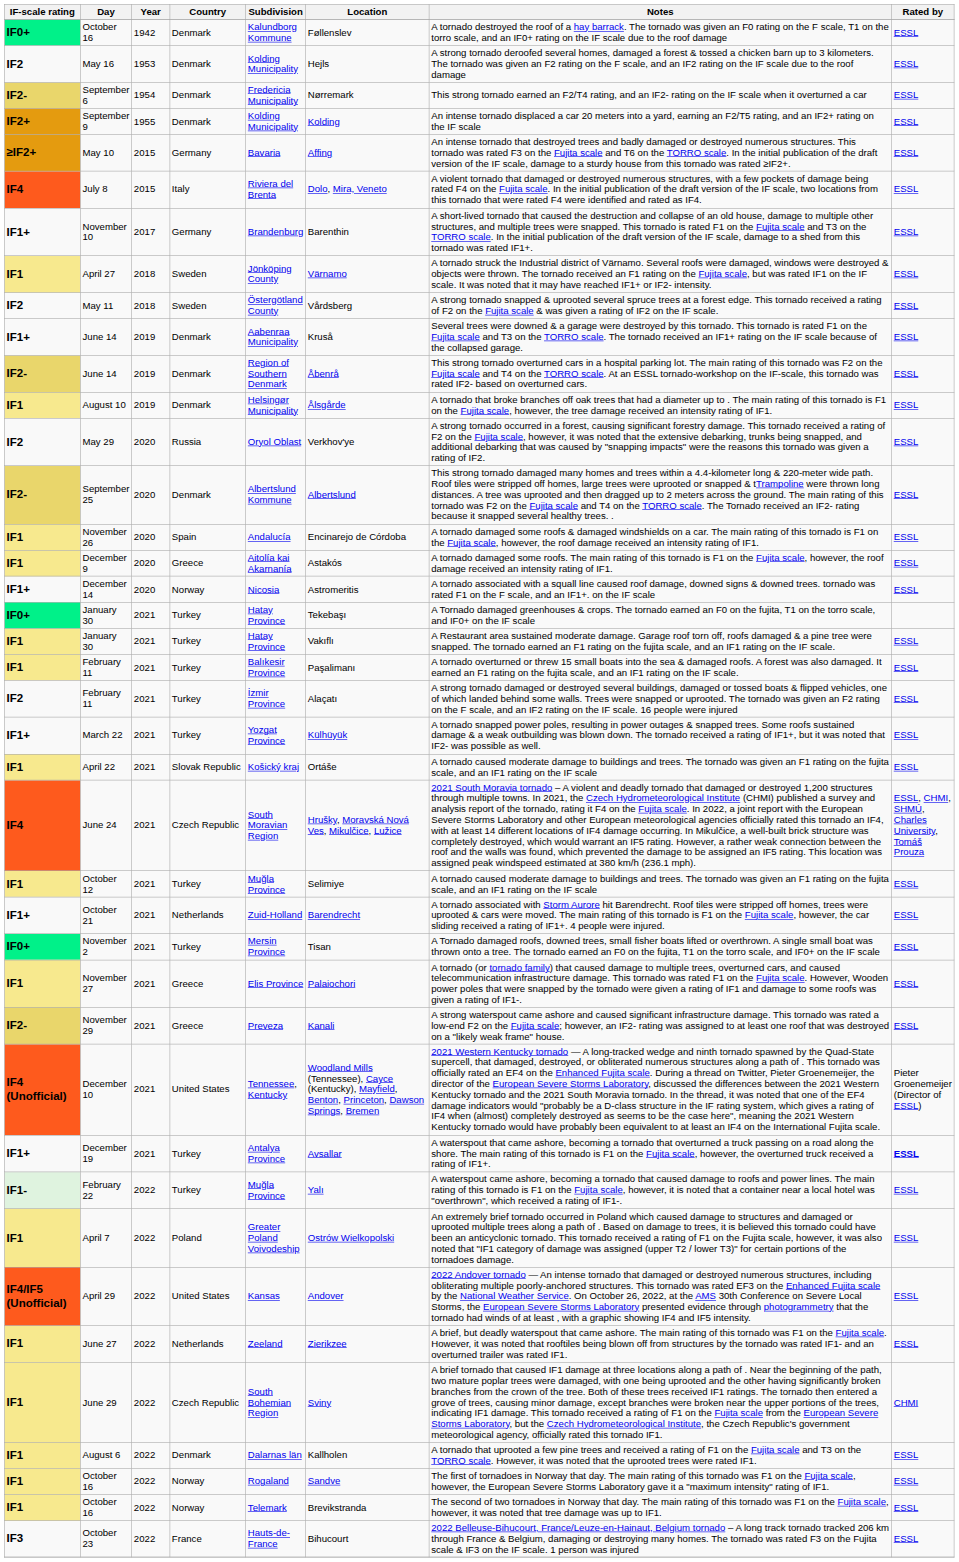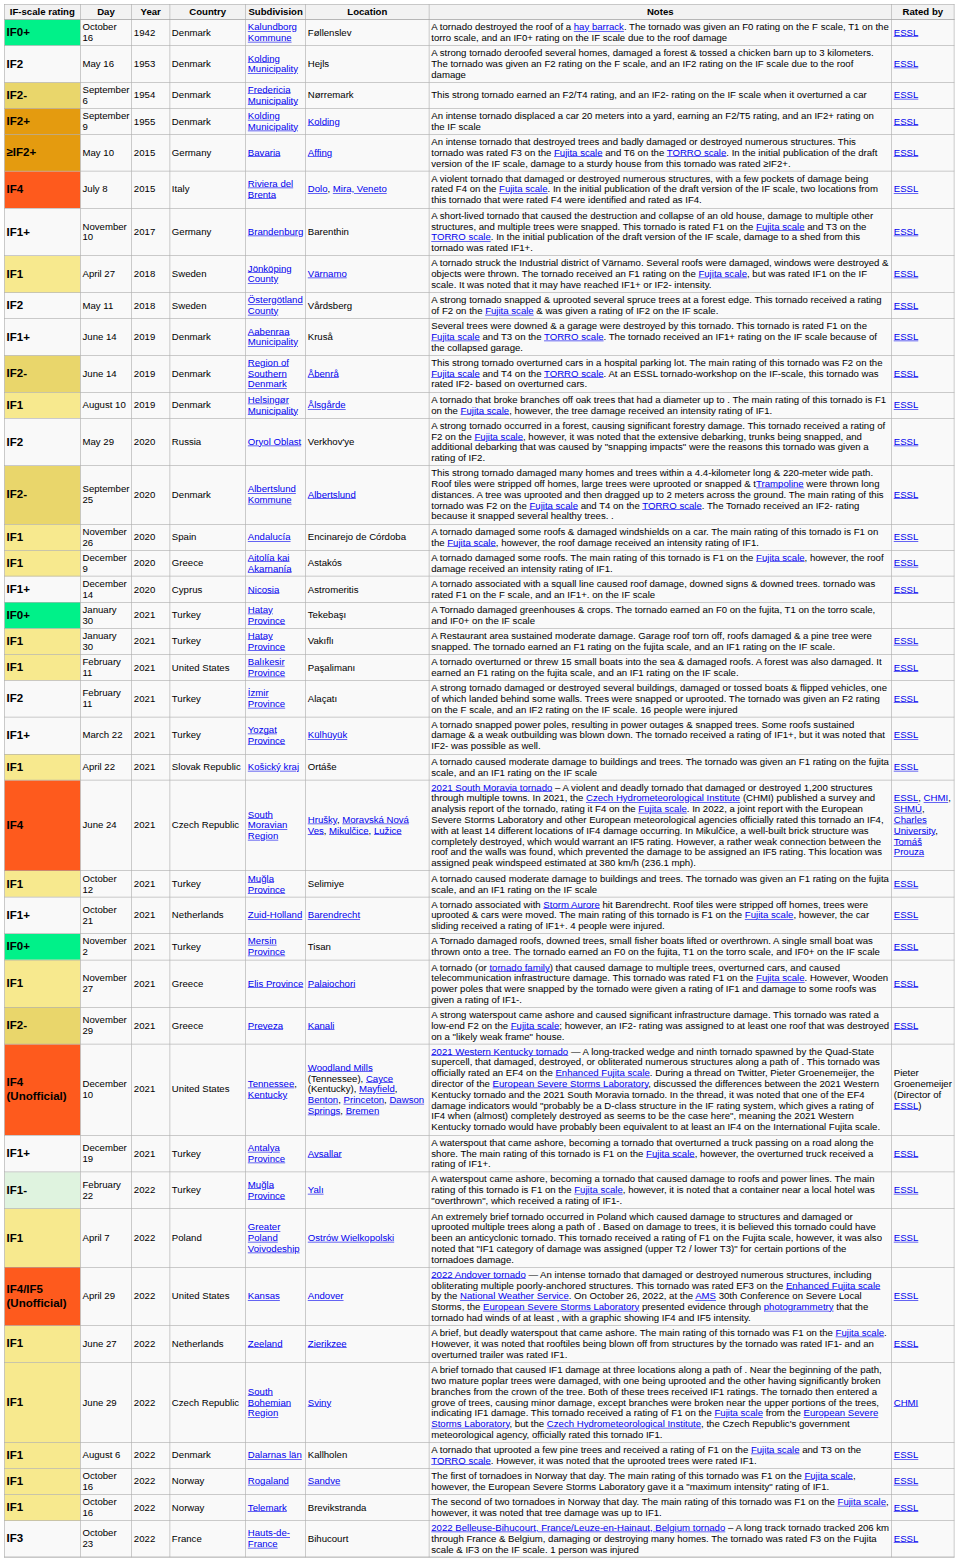December 14 | Country: Norway -> Cyprus
IF1 / February 11 | Country: Turkey -> United States
December 19 | Rated by: bold -> normal
